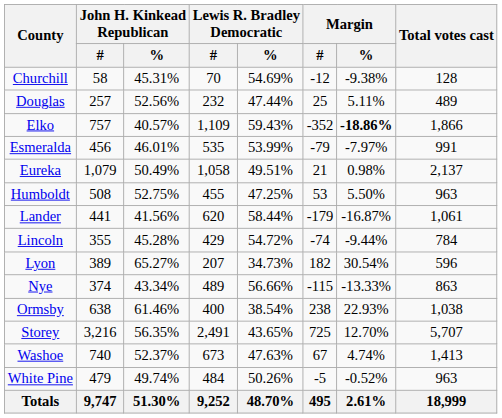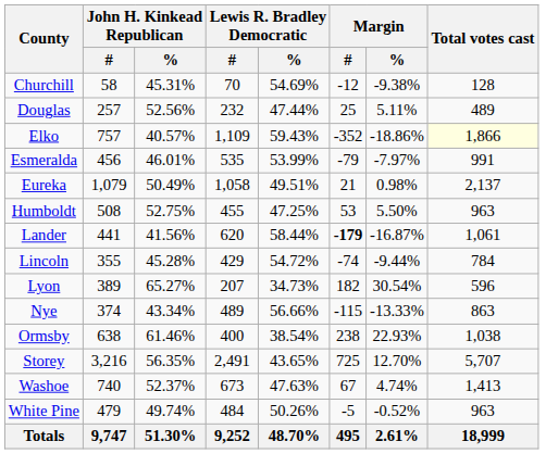Elko | Margin / %: bold -> normal
Elko | Total votes cast: no background -> lightyellow background
Lander | Margin / #: normal -> bold
